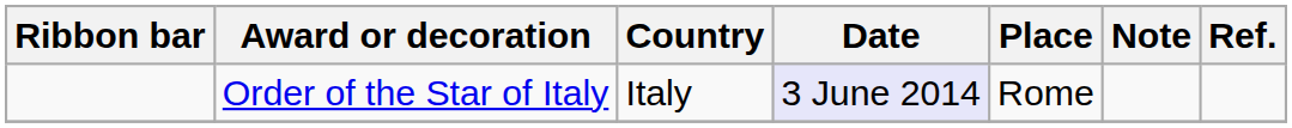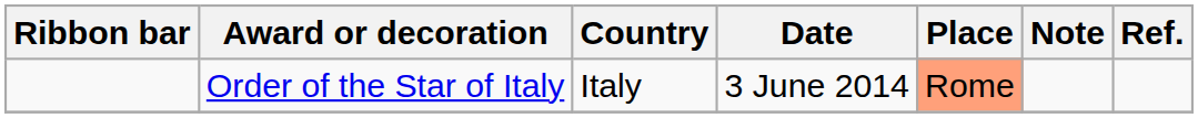Order of the Star of Italy | Date: lavender background -> no background
Order of the Star of Italy | Place: no background -> lightsalmon background
